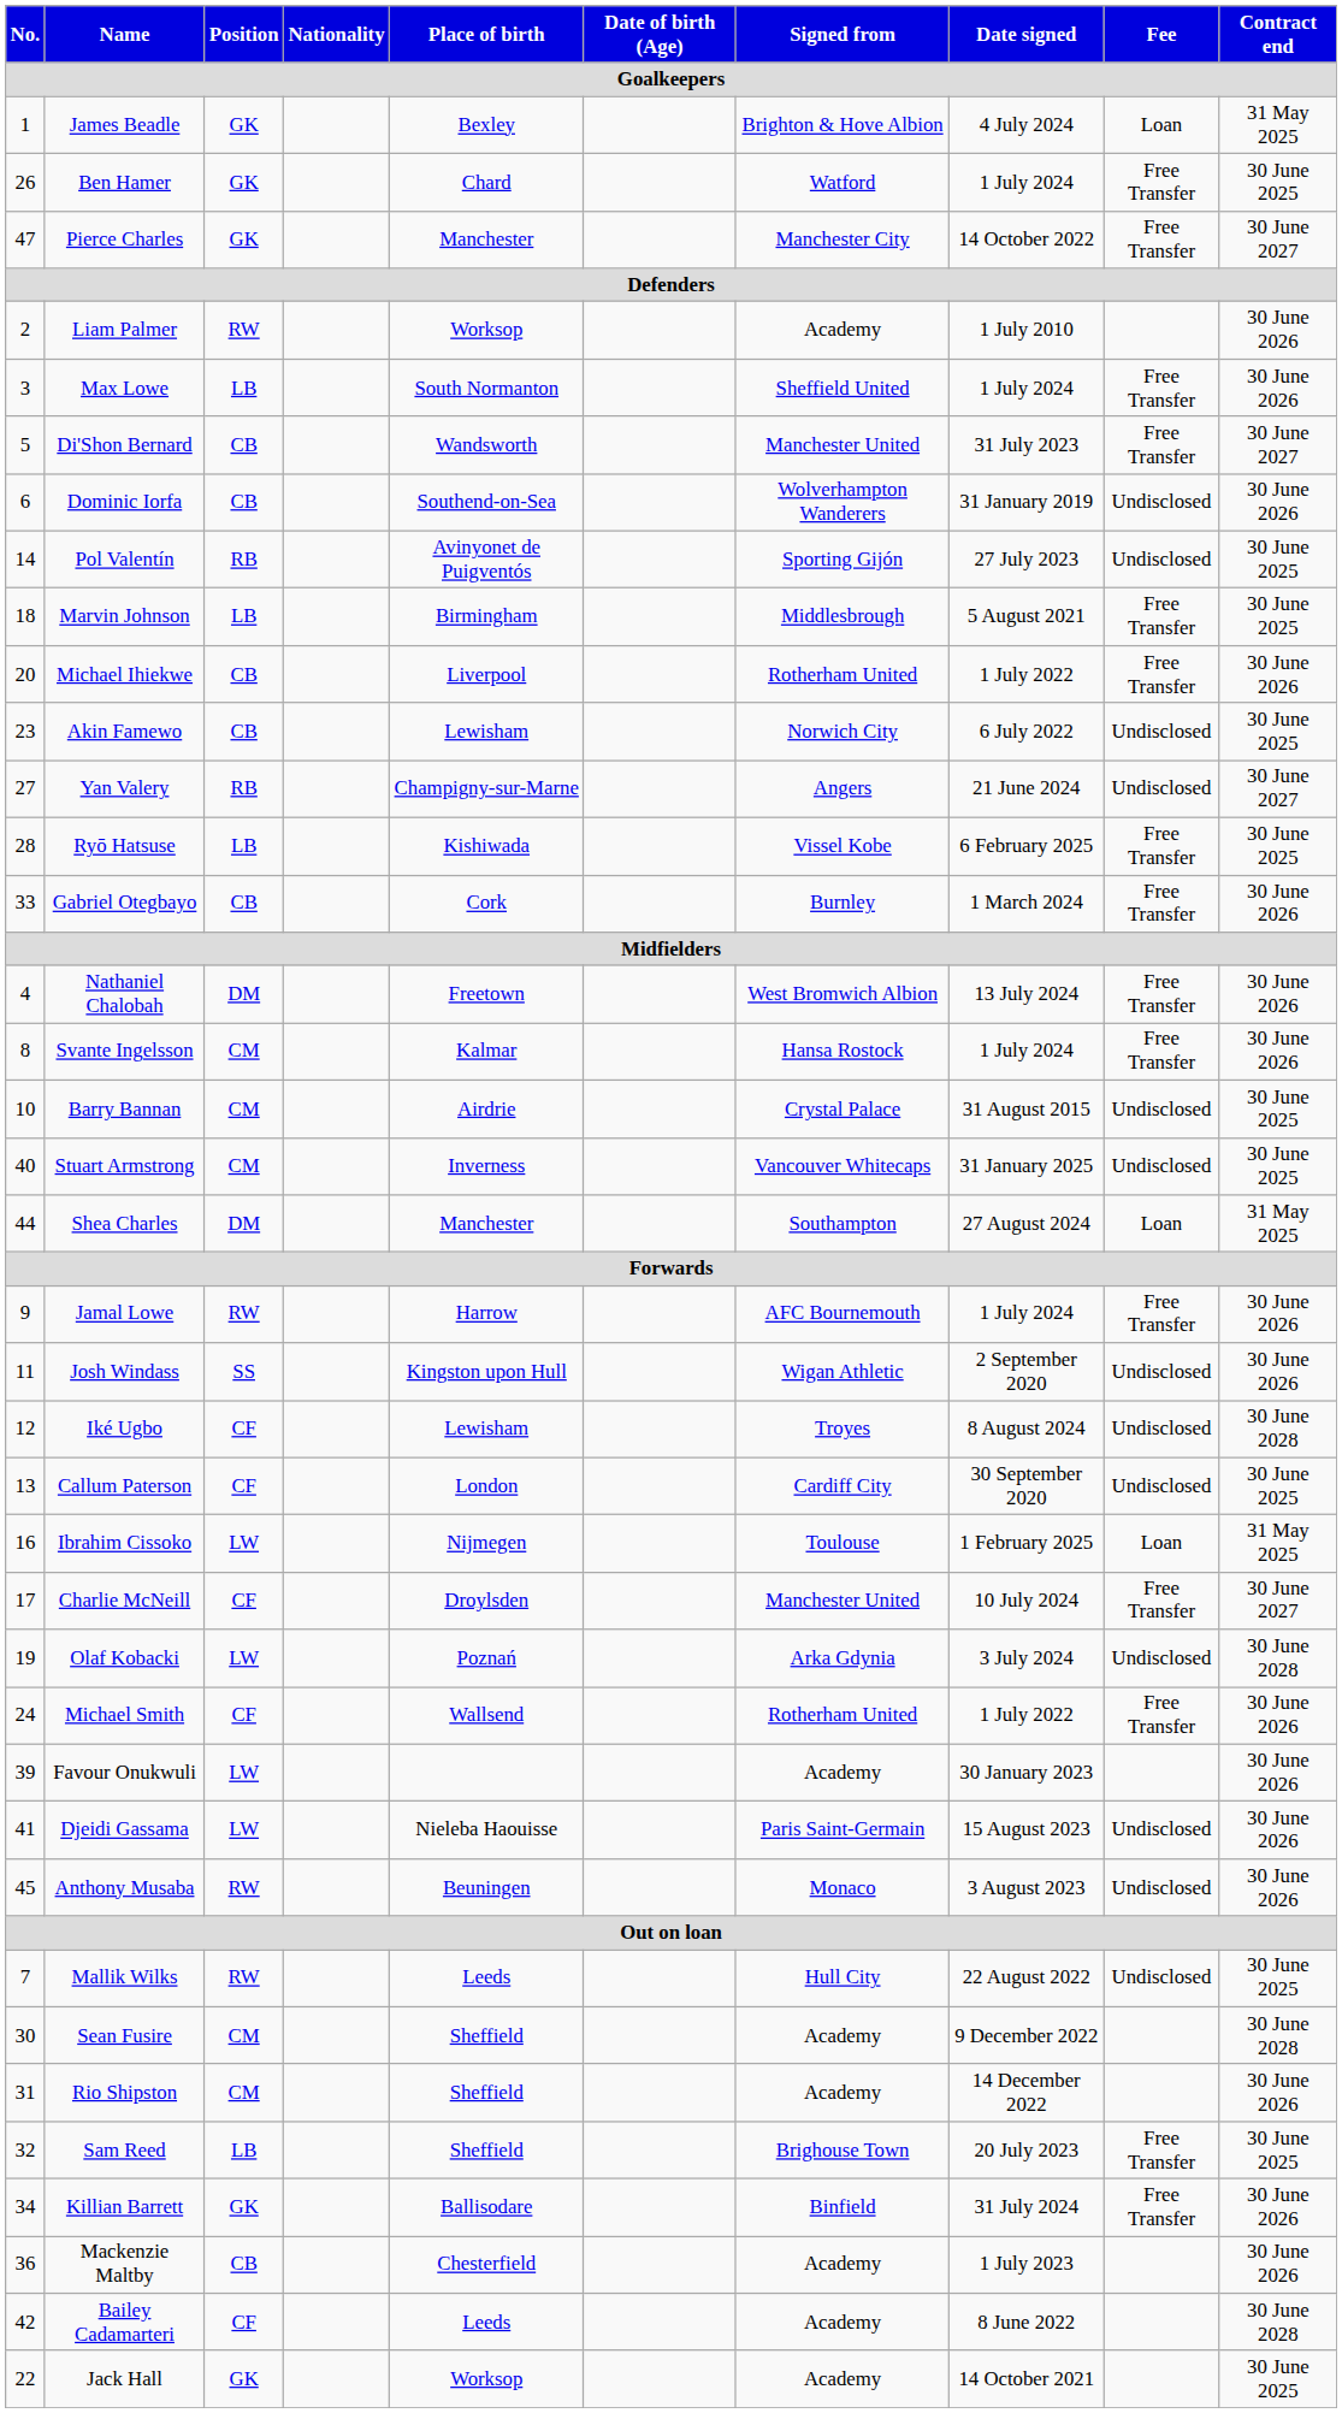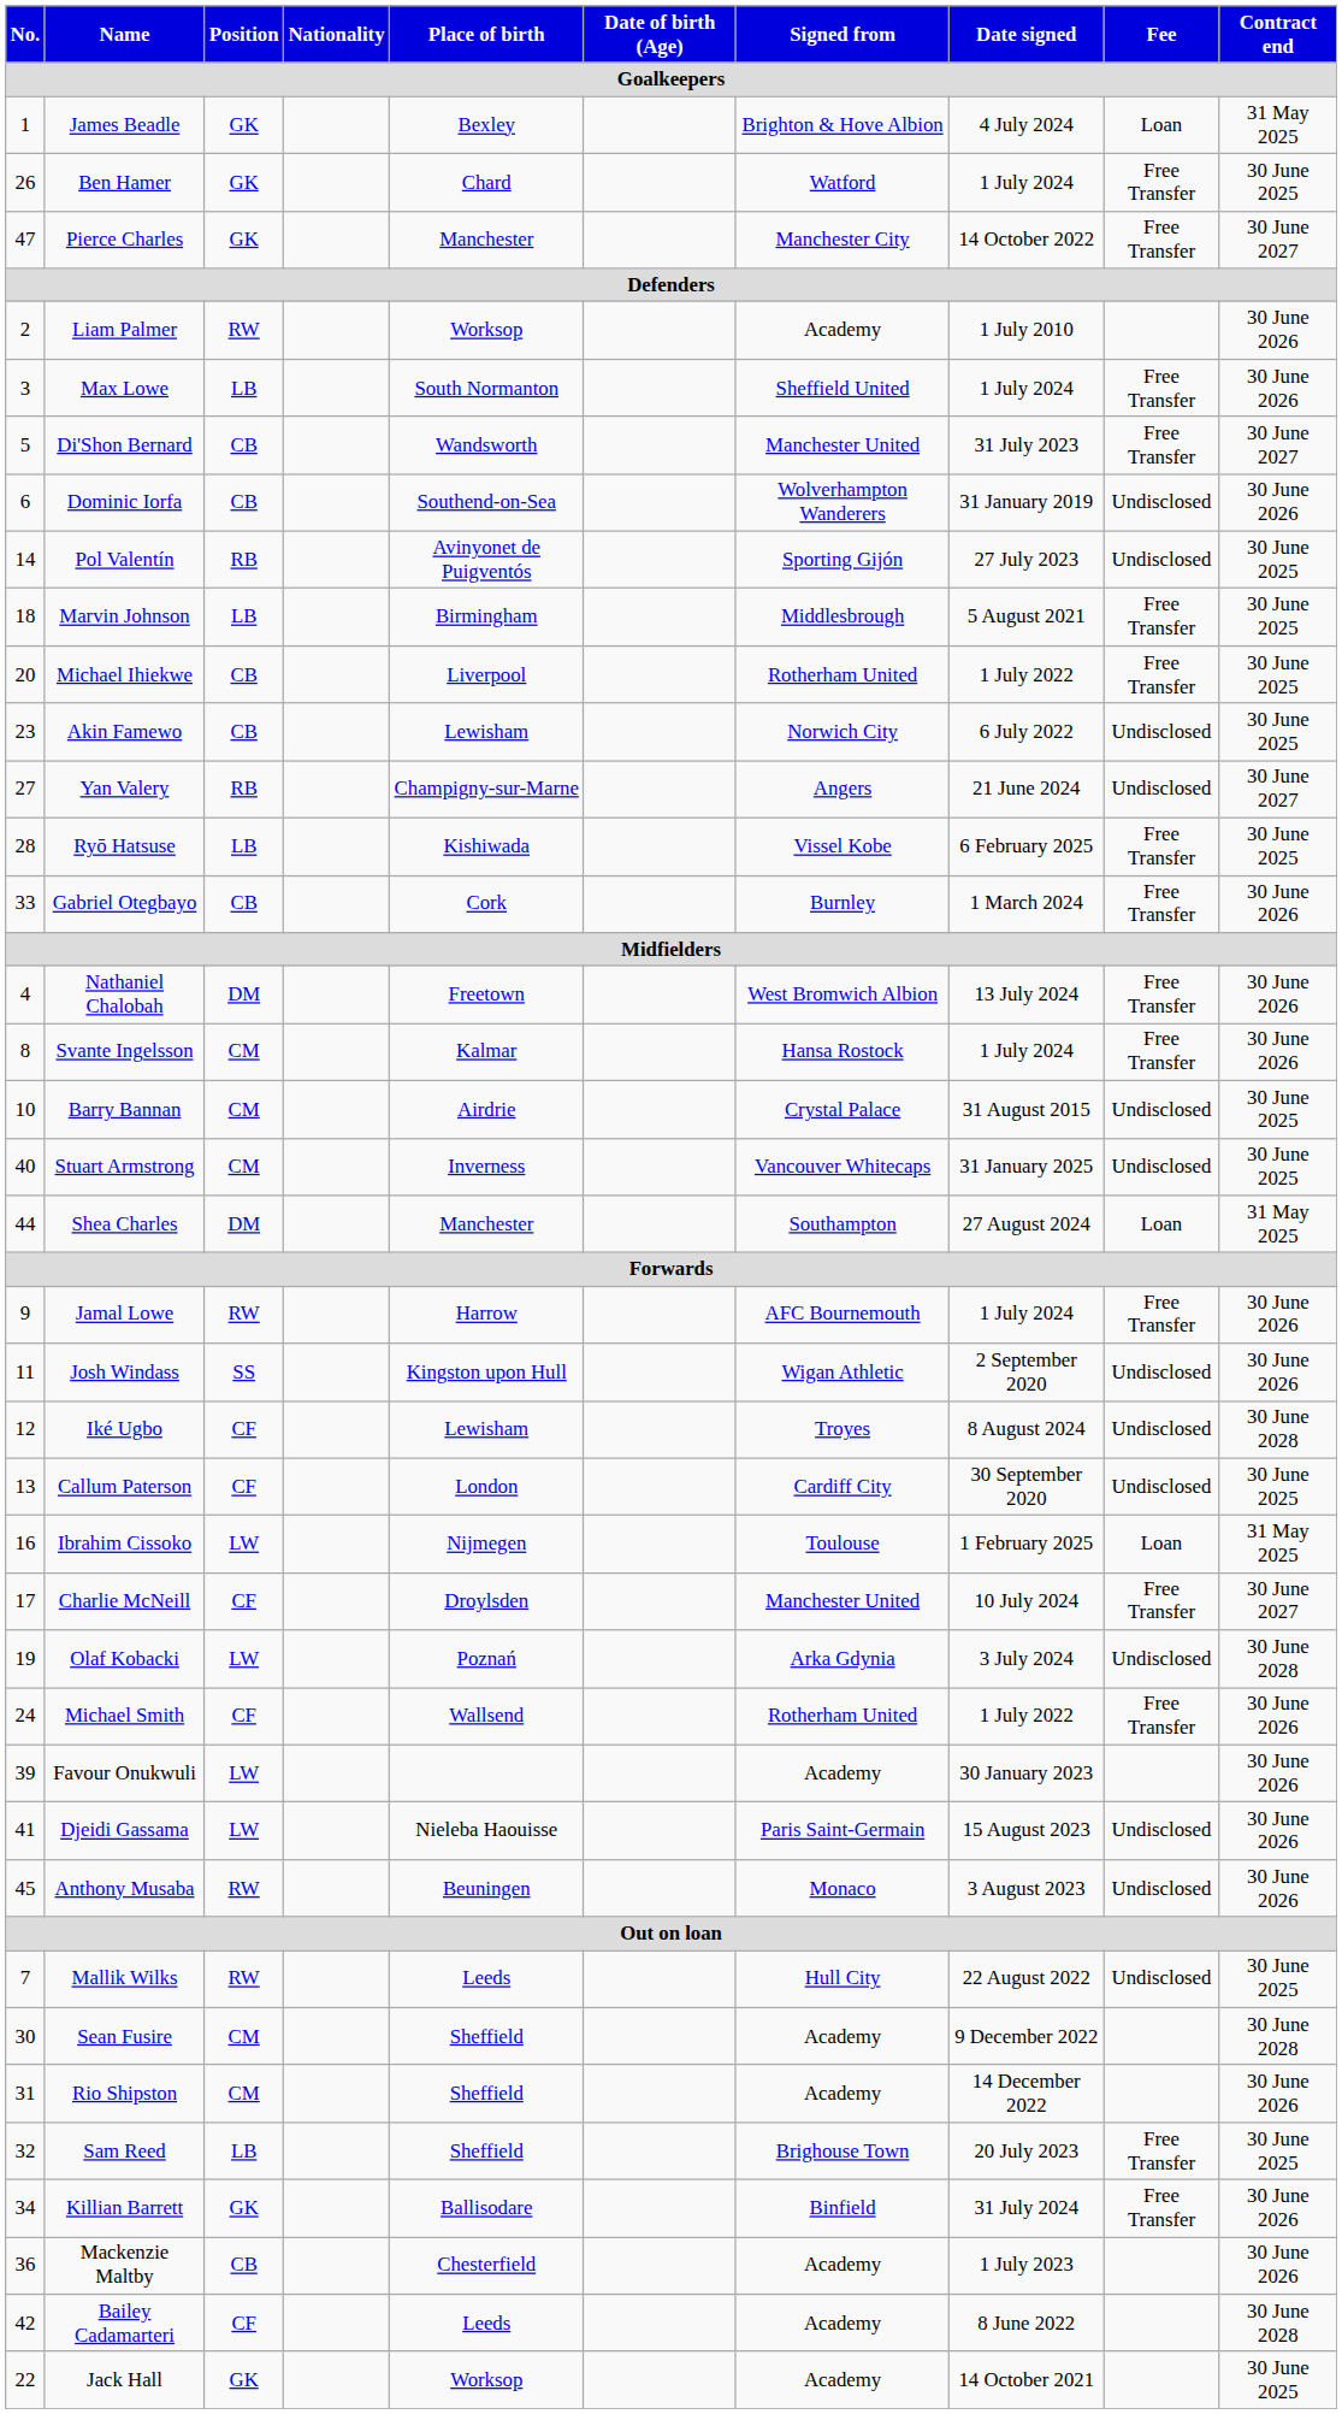Michael Ihiekwe | Contract end: 30 June 2026 -> 30 June 2025
